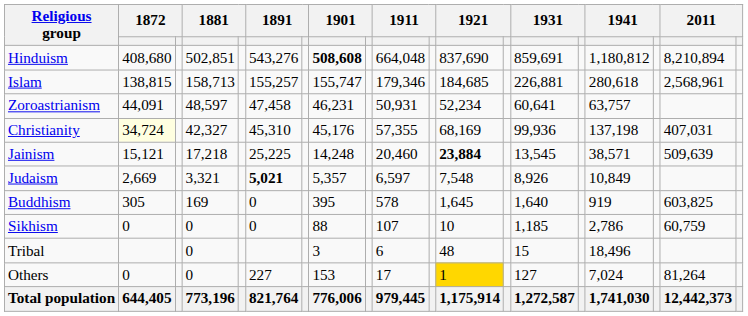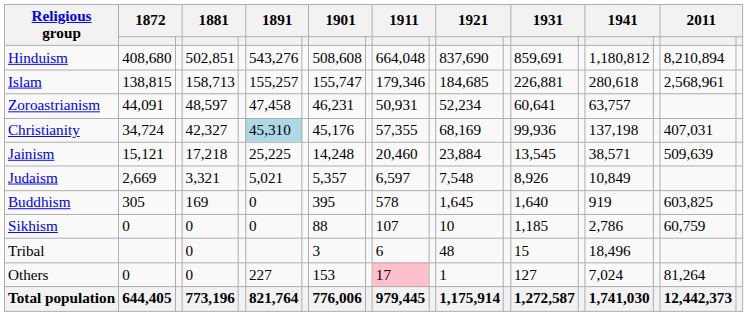Hinduism | column 8: bold -> normal
Christianity | column 2: lightyellow background -> no background
Christianity | column 6: no background -> lightblue background
Jainism | column 12: bold -> normal
Judaism | column 6: bold -> normal
Others | column 10: no background -> pink background
Others | column 12: gold background -> no background
